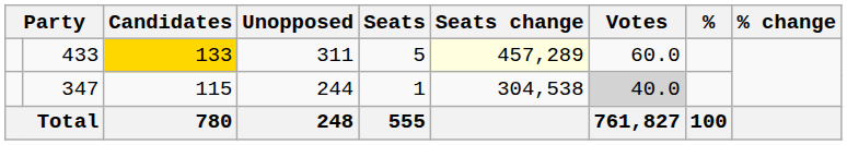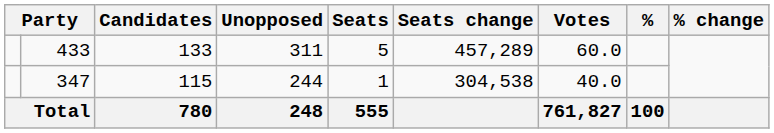433 | Candidates: gold background -> no background
433 | Seats change: lightyellow background -> no background
347 | Votes: lightgrey background -> no background
